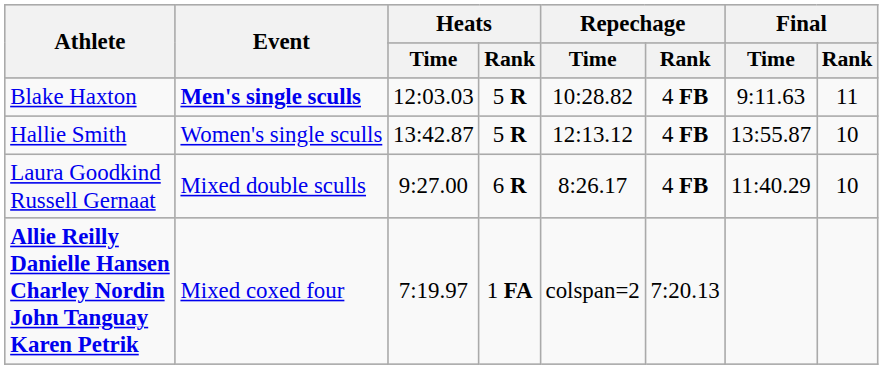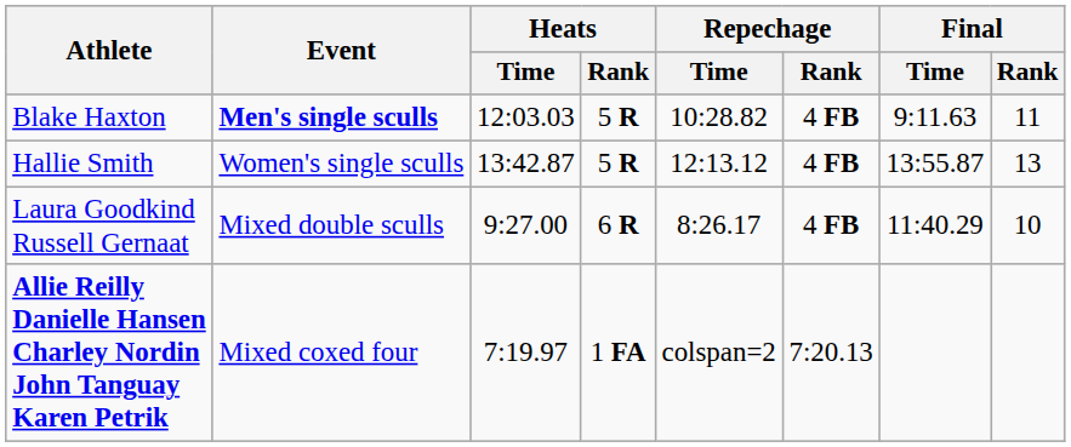Hallie Smith | Final / Rank: 10 -> 13
